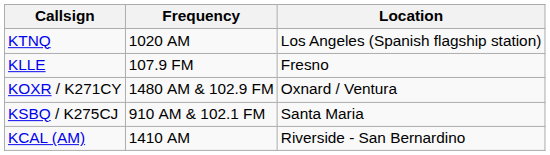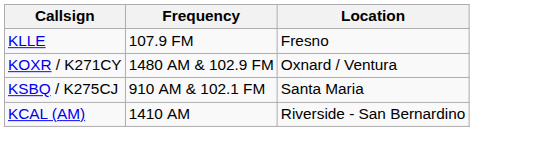- row: KTNQ | 1020 AM | Los Angeles (Spanish flagship station)
